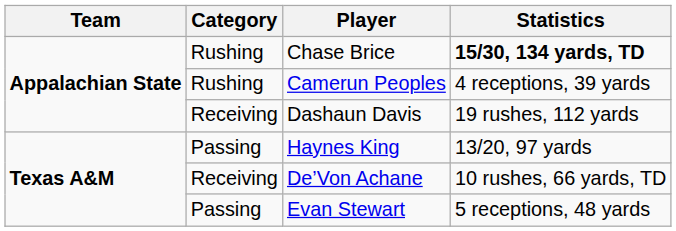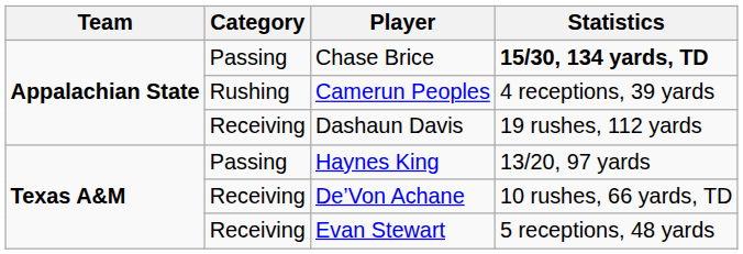Chase Brice | Category: Rushing -> Passing
Evan Stewart | Category: Passing -> Receiving
